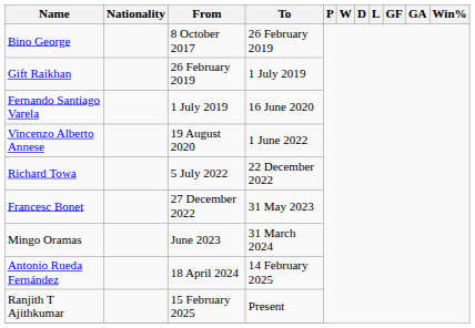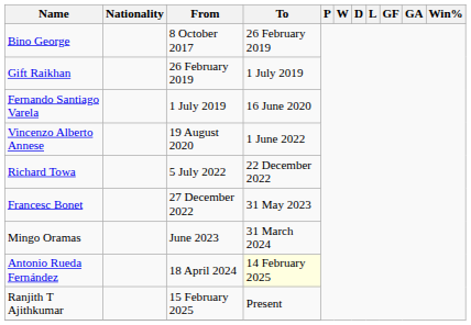Antonio Rueda Fernández | To: no background -> lightyellow background
